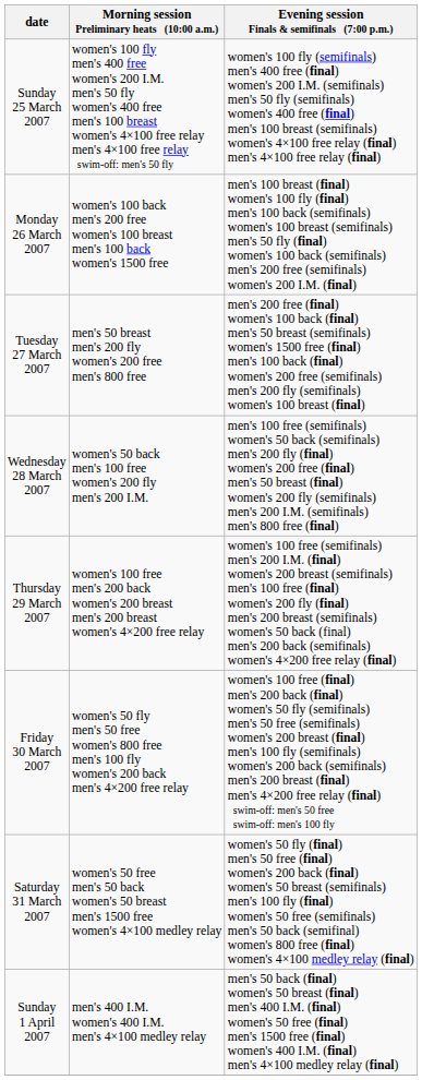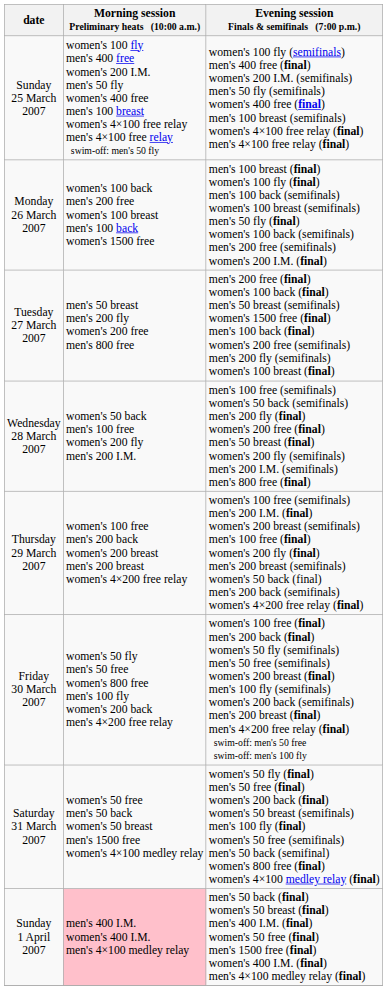Sunday 1 April 2007 | Morning session Preliminary heats (10:00 a.m.): no background -> pink background
